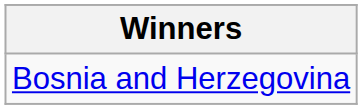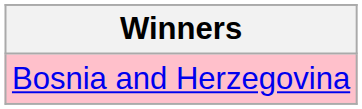row 2 | column 1: no background -> pink background
